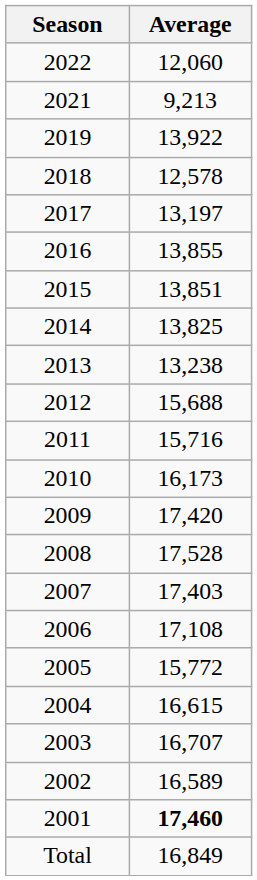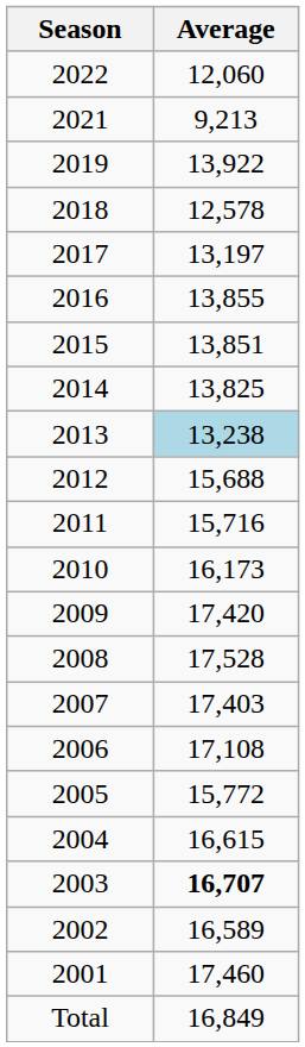2013 | Average: no background -> lightblue background
2003 | Average: normal -> bold
2001 | Average: bold -> normal
